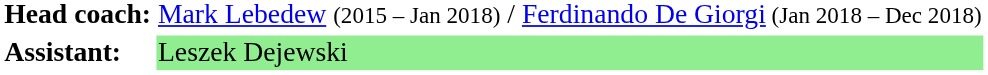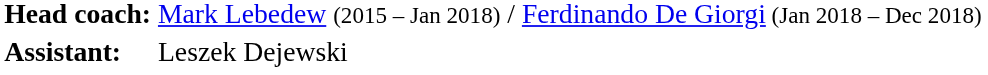Assistant: | column 2: lightgreen background -> no background
